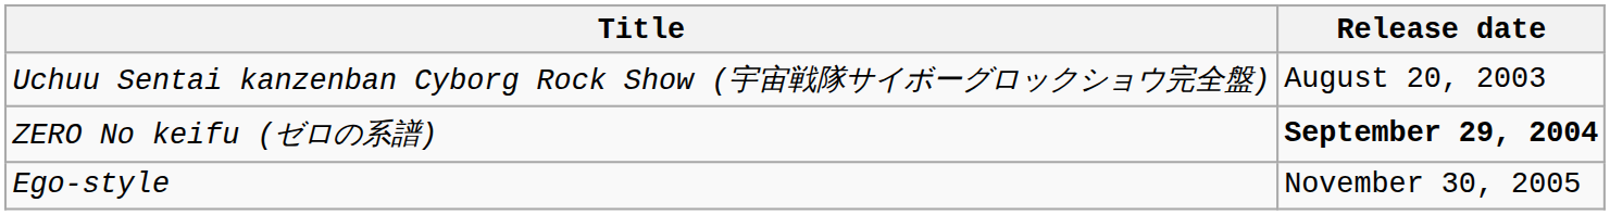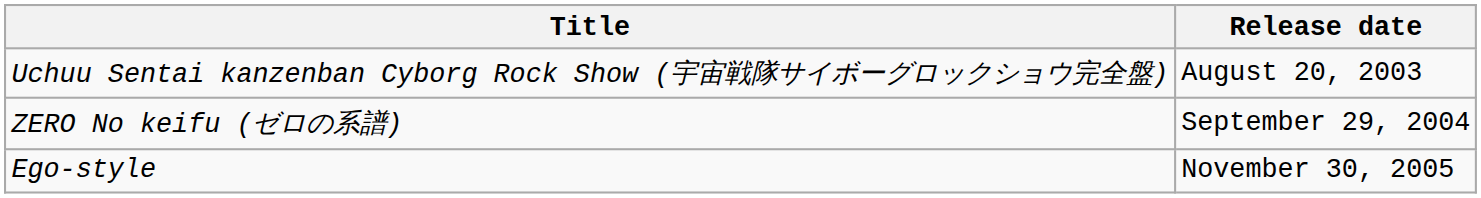ZERO No keifu (ゼロの系譜) | Release date: bold -> normal
